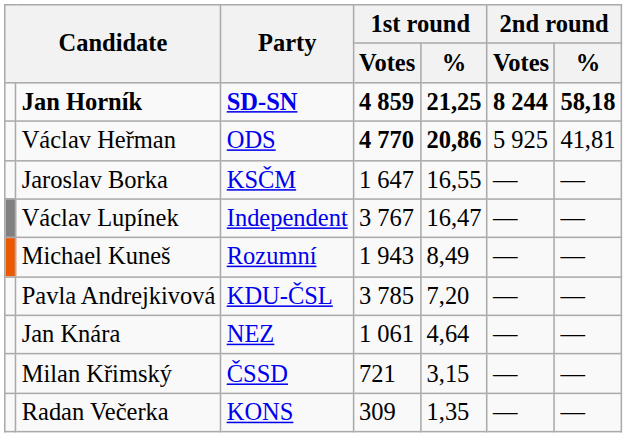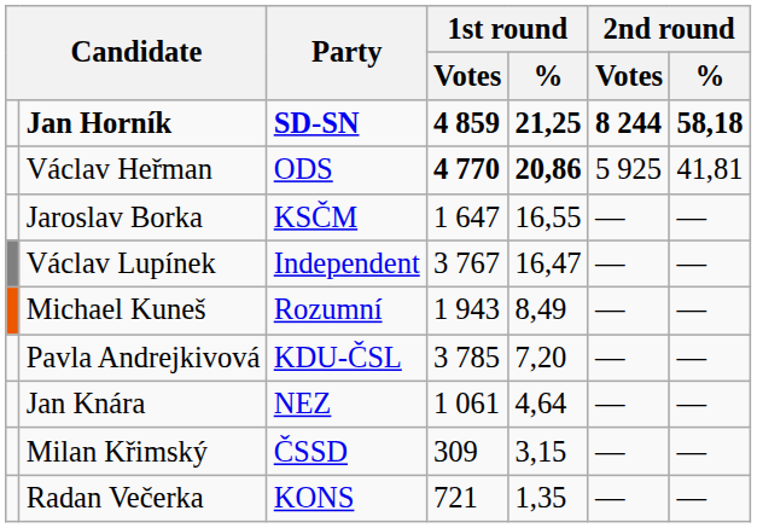Milan Křimský | 1st round / Votes: 721 -> 309
Radan Večerka | 1st round / Votes: 309 -> 721
